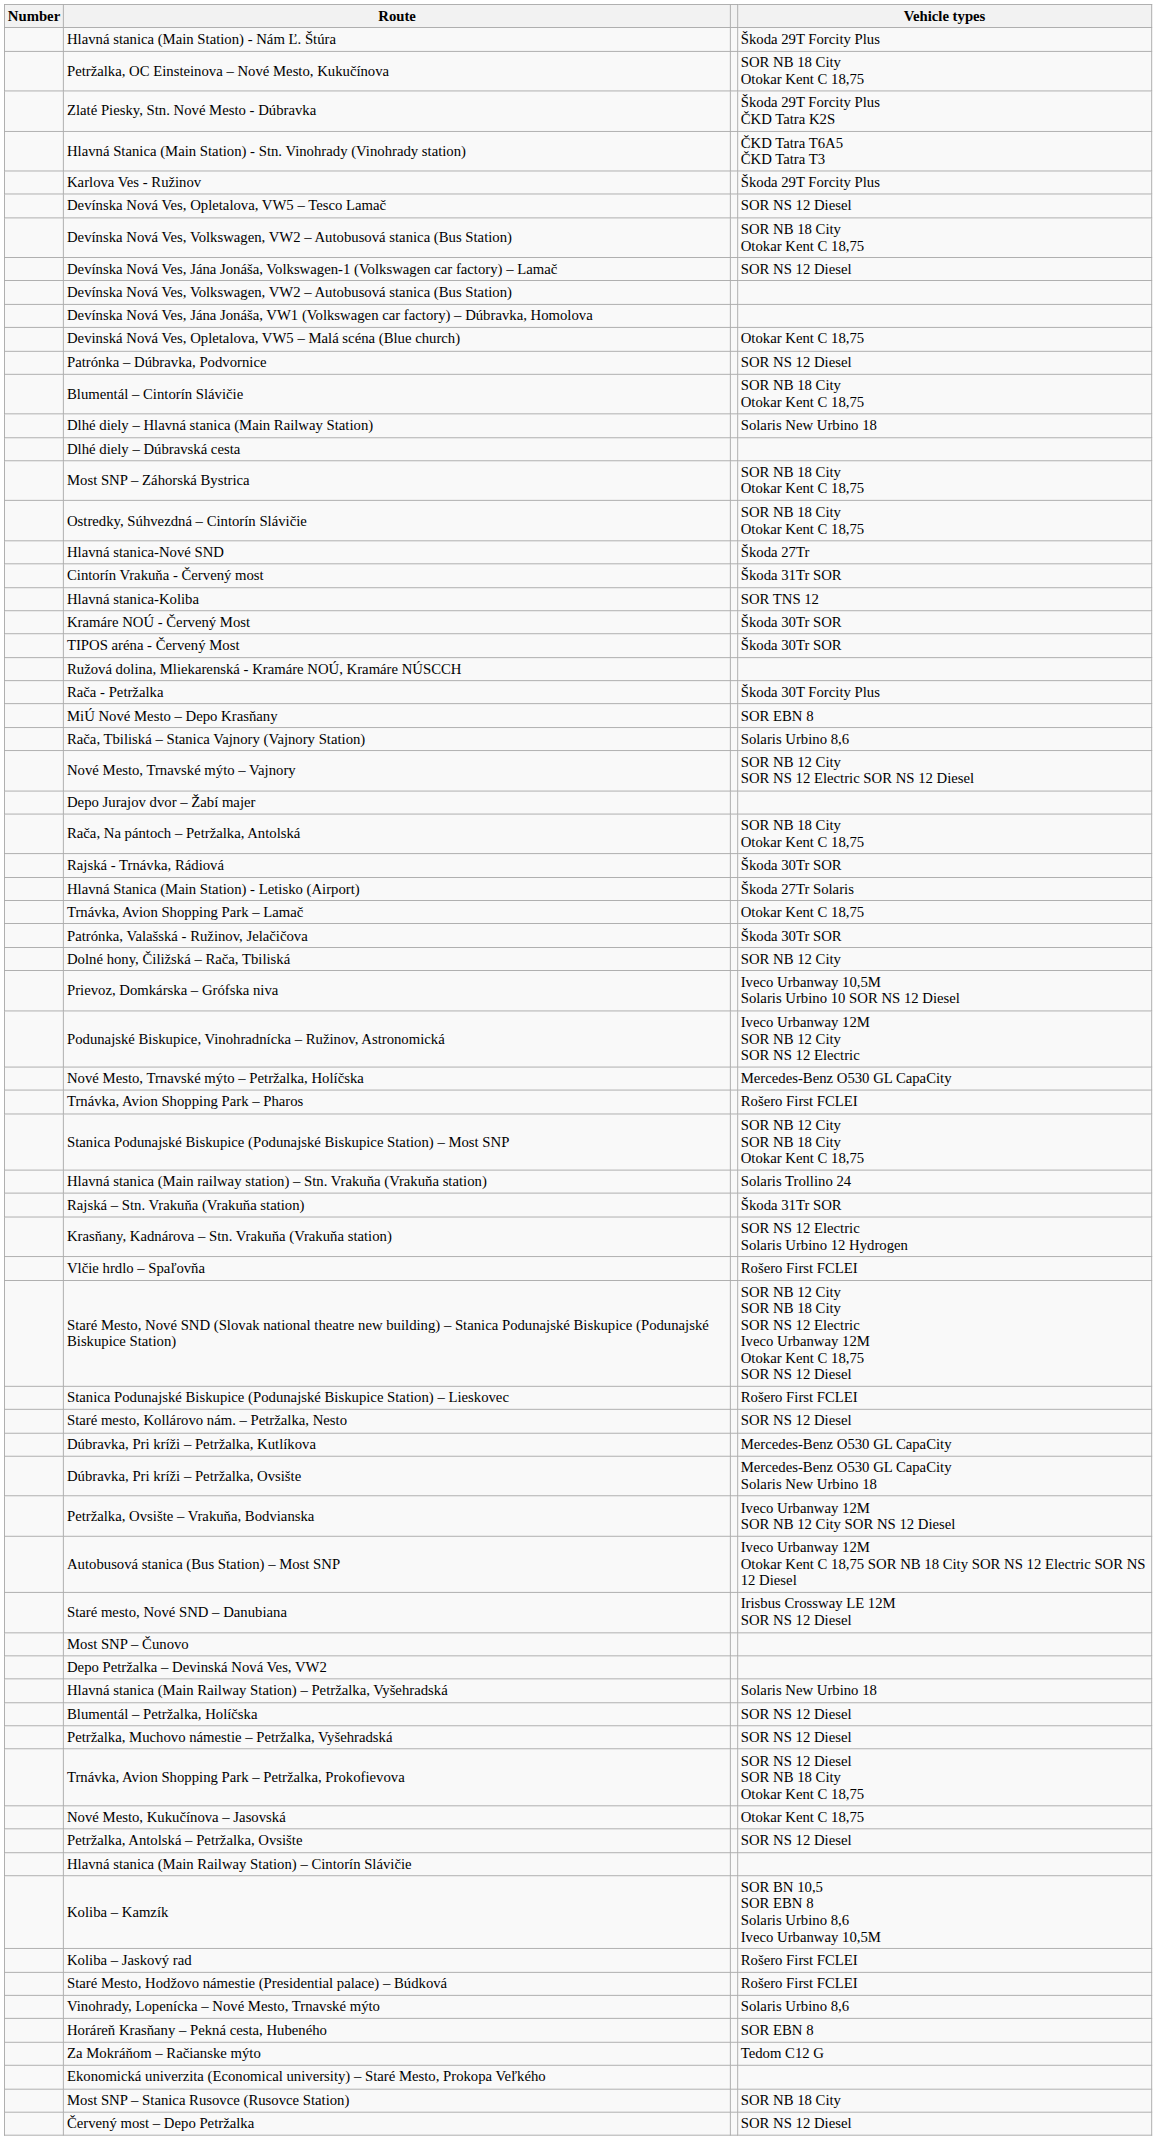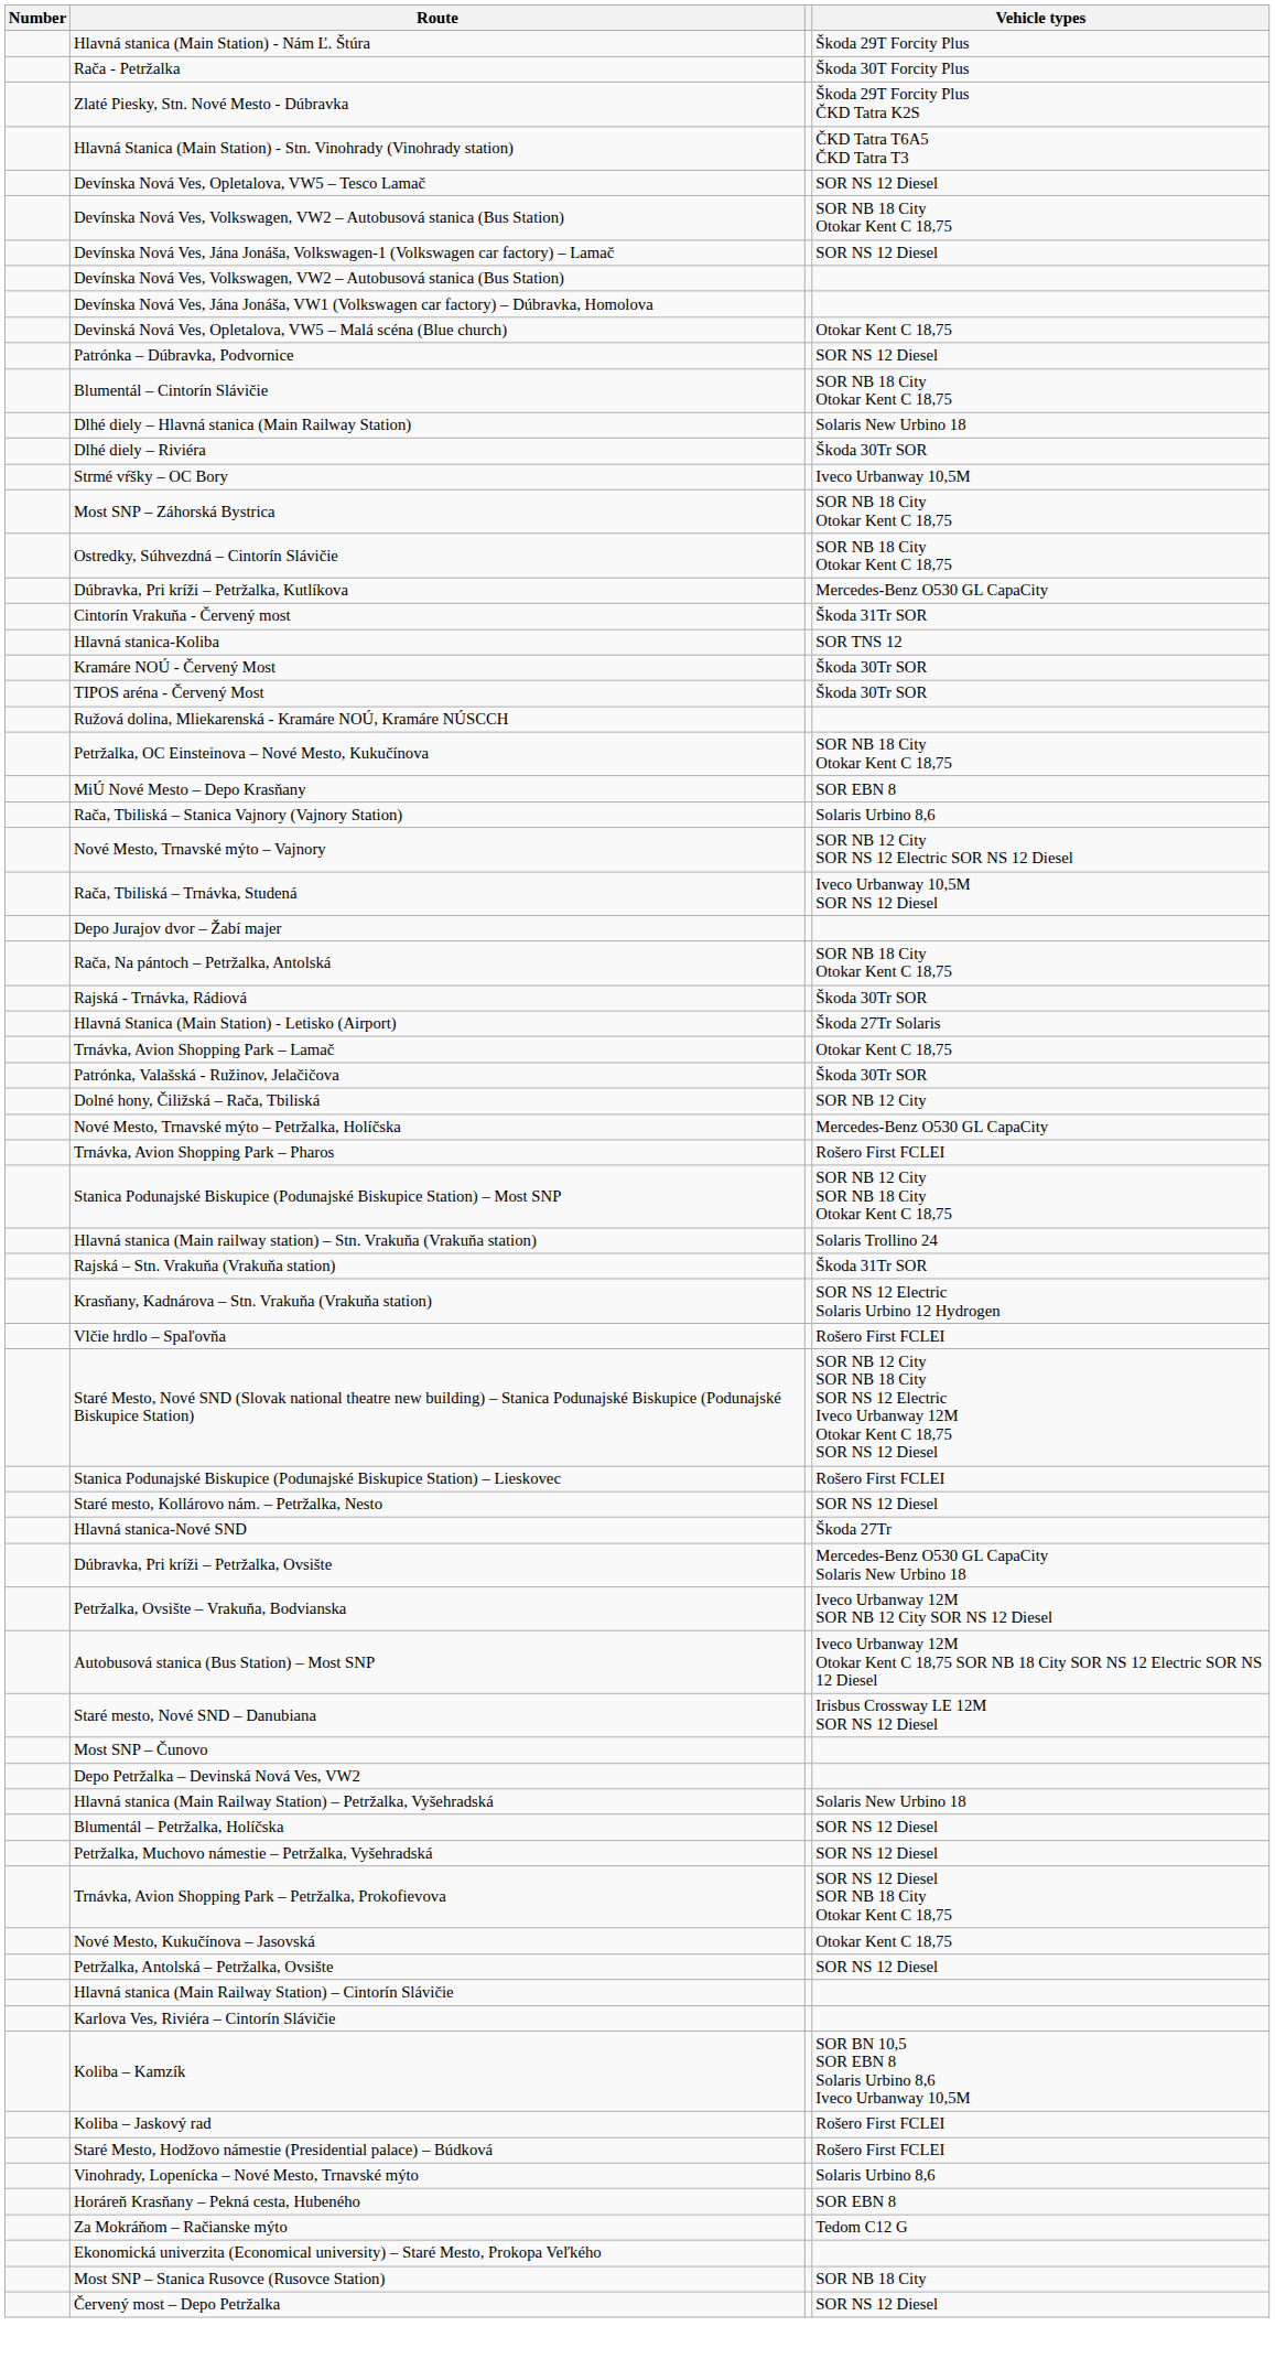rows swapped: Rača - Petržalka <-> Petržalka, OC Einsteinova – Nové Mesto, Kukučínova
- row: Karlova Ves - Ružinov | Škoda 29T Forcity Plus
+ row: Dlhé diely – Riviéra | Škoda 30Tr SOR
- row: Dlhé diely – Dúbravská cesta
+ row: Strmé vŕšky – OC Bory | Iveco Urbanway 10,5M
rows swapped: Hlavná stanica-Nové SND <-> Dúbravka, Pri kríži – Petržalka, Kutlíkova
+ row: Rača, Tbiliská – Trnávka, Studená | Iveco Urbanway 10,5M SOR NS 12 Diesel
- row: Prievoz, Domkárska – Grófska niva | Iveco Urbanway 10,5M Solaris Urbino 10 SOR NS 12 Diesel
- row: Podunajské Biskupice, Vinohradnícka – Ružinov, Astronomická | Iveco Urbanway 12M SOR NB 12 City SOR NS 12 Electric
+ row: Karlova Ves, Riviéra – Cintorín Slávičie
